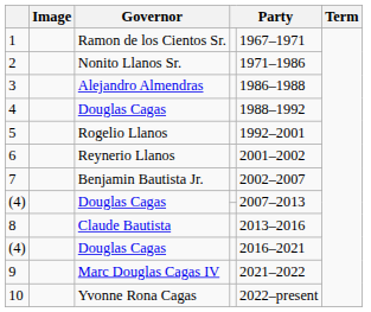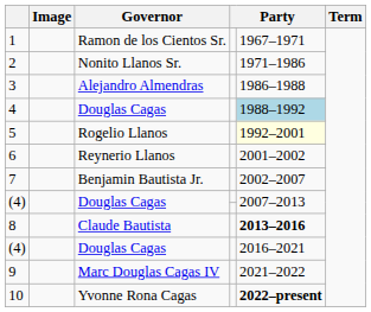4 | column 5: no background -> lightblue background
5 | column 5: no background -> lightyellow background
8 | column 5: normal -> bold
10 | column 5: normal -> bold
